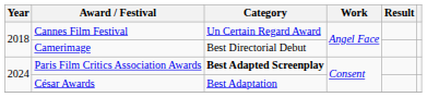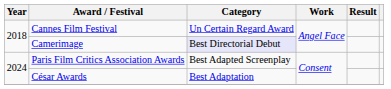Camerimage | Category: no background -> lavender background
Paris Film Critics Association Awards | Category: bold -> normal
